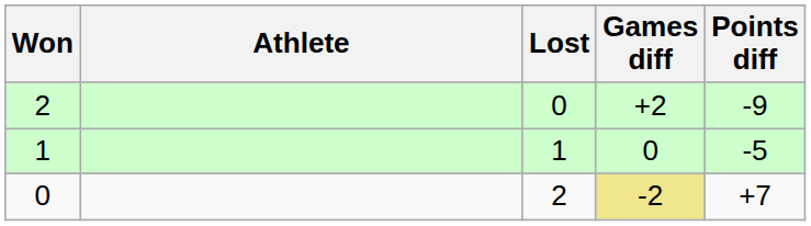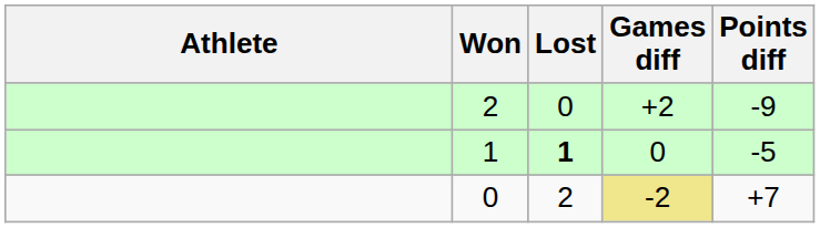columns swapped: Athlete <-> Won
row 3 | Lost: normal -> bold
